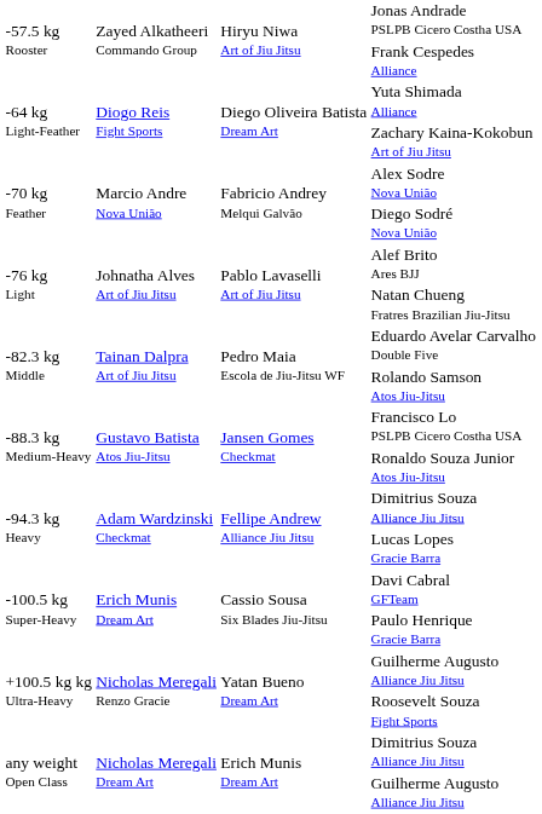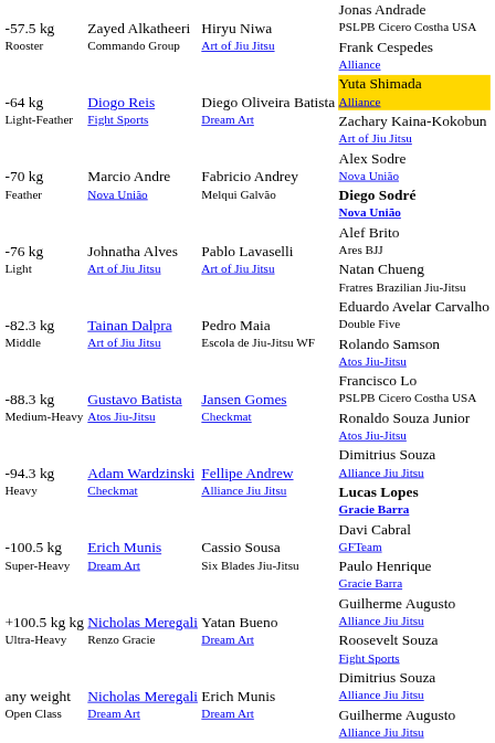Yuta Shimada Alliance | column 4: no background -> gold background
Diego Sodré Nova União | column 4: normal -> bold
Lucas Lopes Gracie Barra | column 4: normal -> bold
